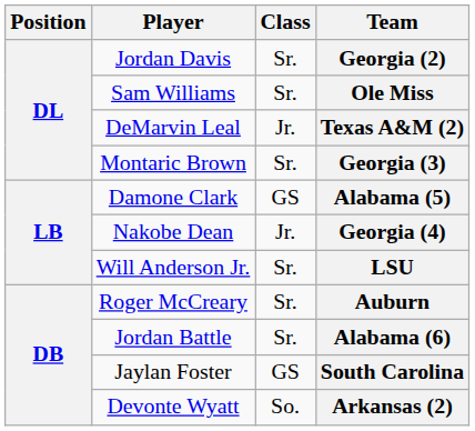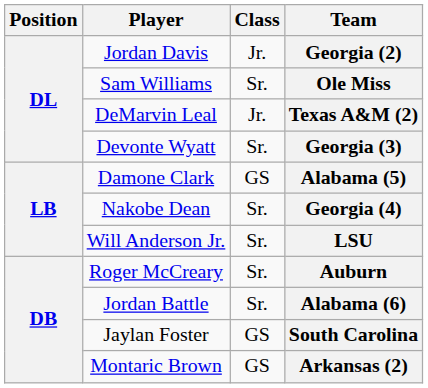Georgia (2) | Class: Sr. -> Jr.
Georgia (3) | Player: Montaric Brown -> Devonte Wyatt
Georgia (4) | Class: Jr. -> Sr.
Arkansas (2) | Player: Devonte Wyatt -> Montaric Brown
Arkansas (2) | Class: So. -> GS
